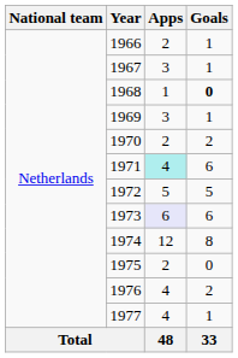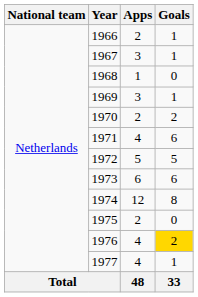1968 | Goals: bold -> normal
1971 | Apps: paleturquoise background -> no background
1973 | Apps: lavender background -> no background
1976 | Goals: no background -> gold background
